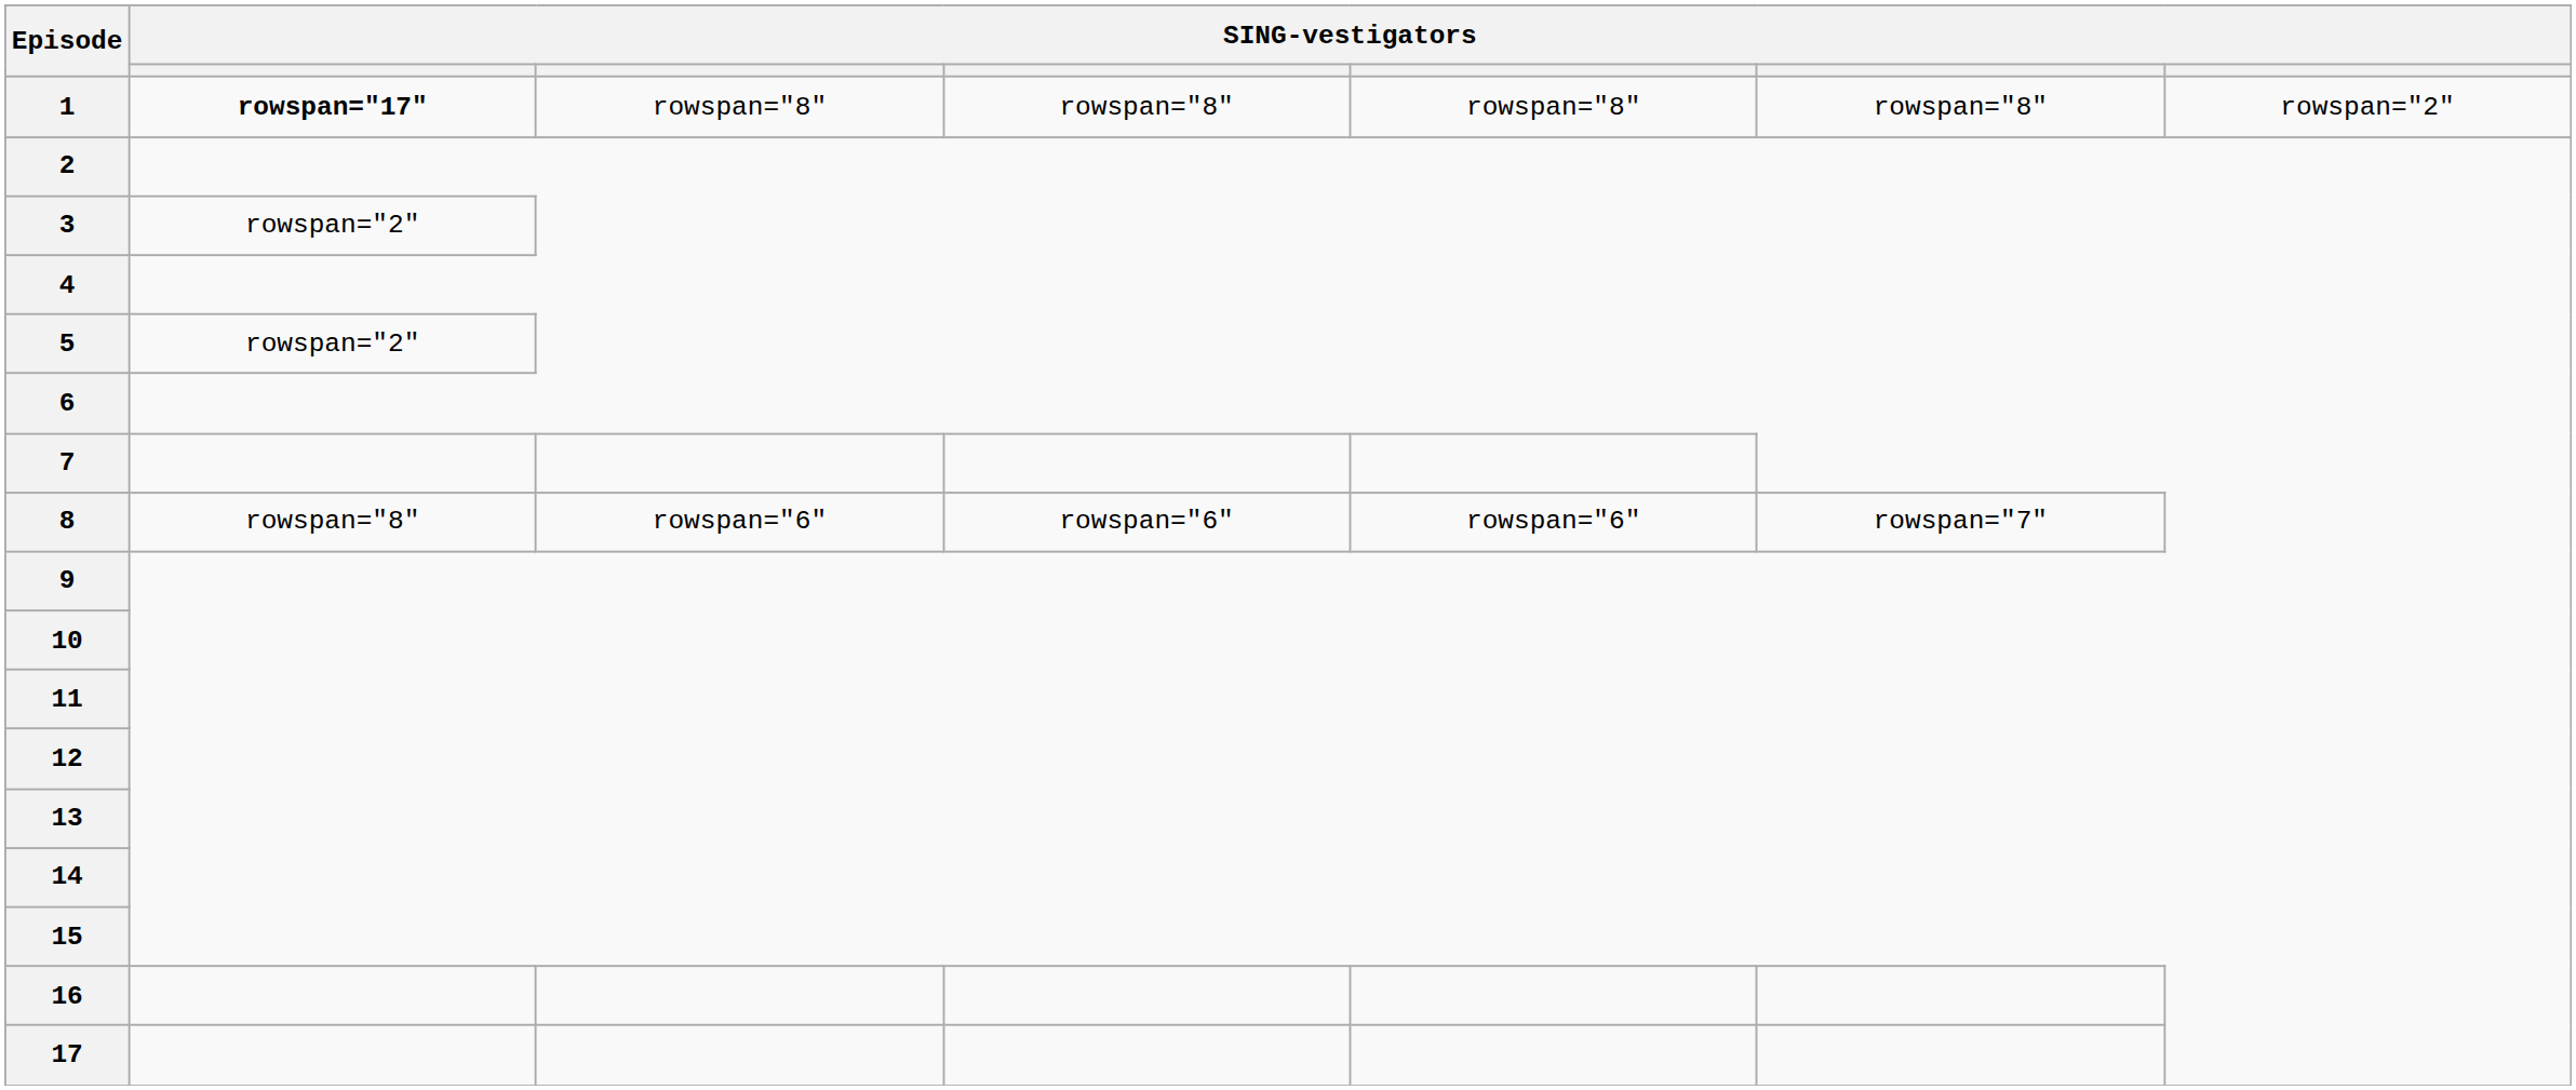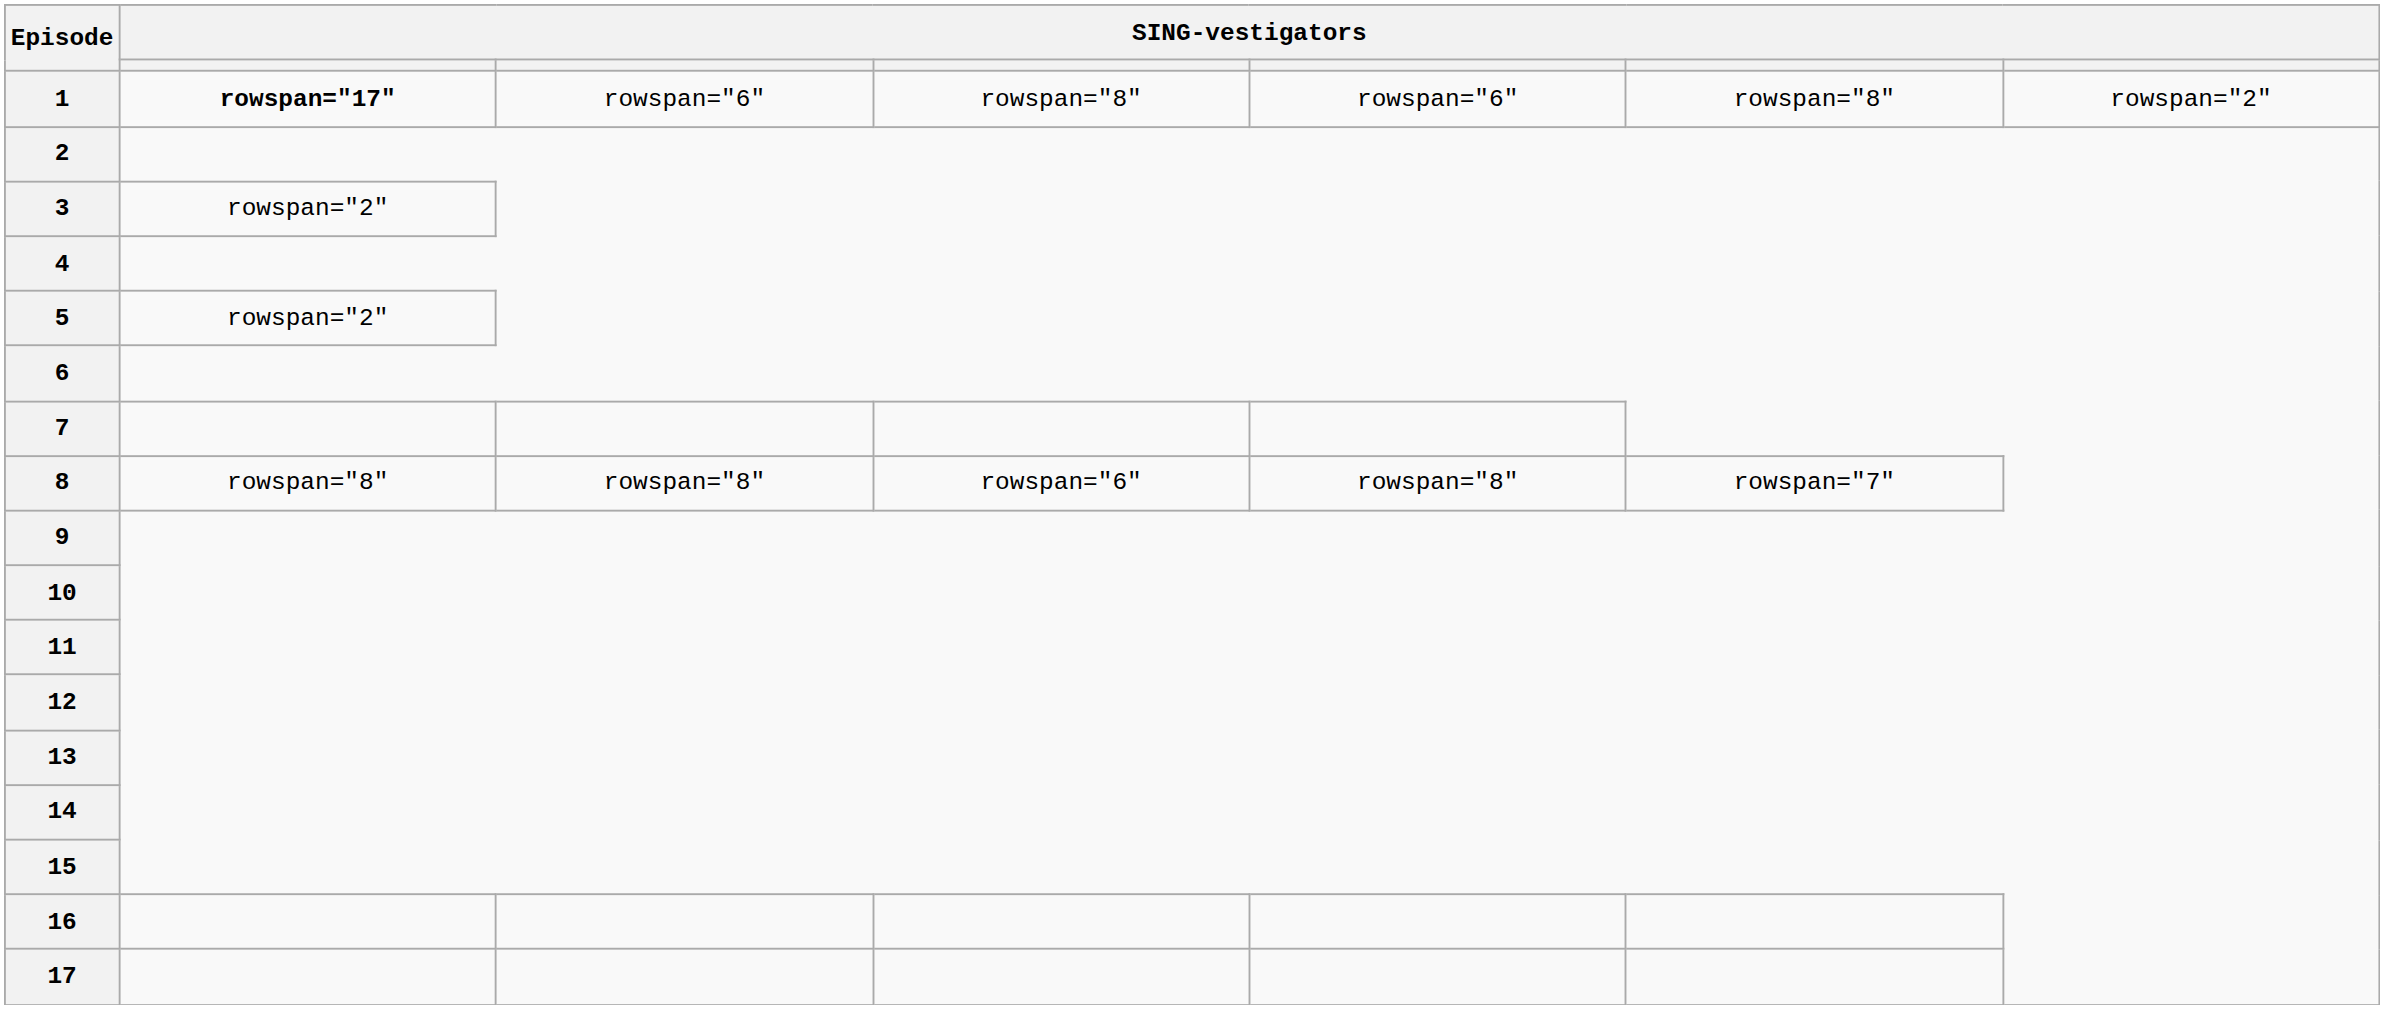1 | column 3: rowspan="8" -> rowspan="6"
1 | column 5: rowspan="8" -> rowspan="6"
8 | column 3: rowspan="6" -> rowspan="8"
8 | column 5: rowspan="6" -> rowspan="8"
